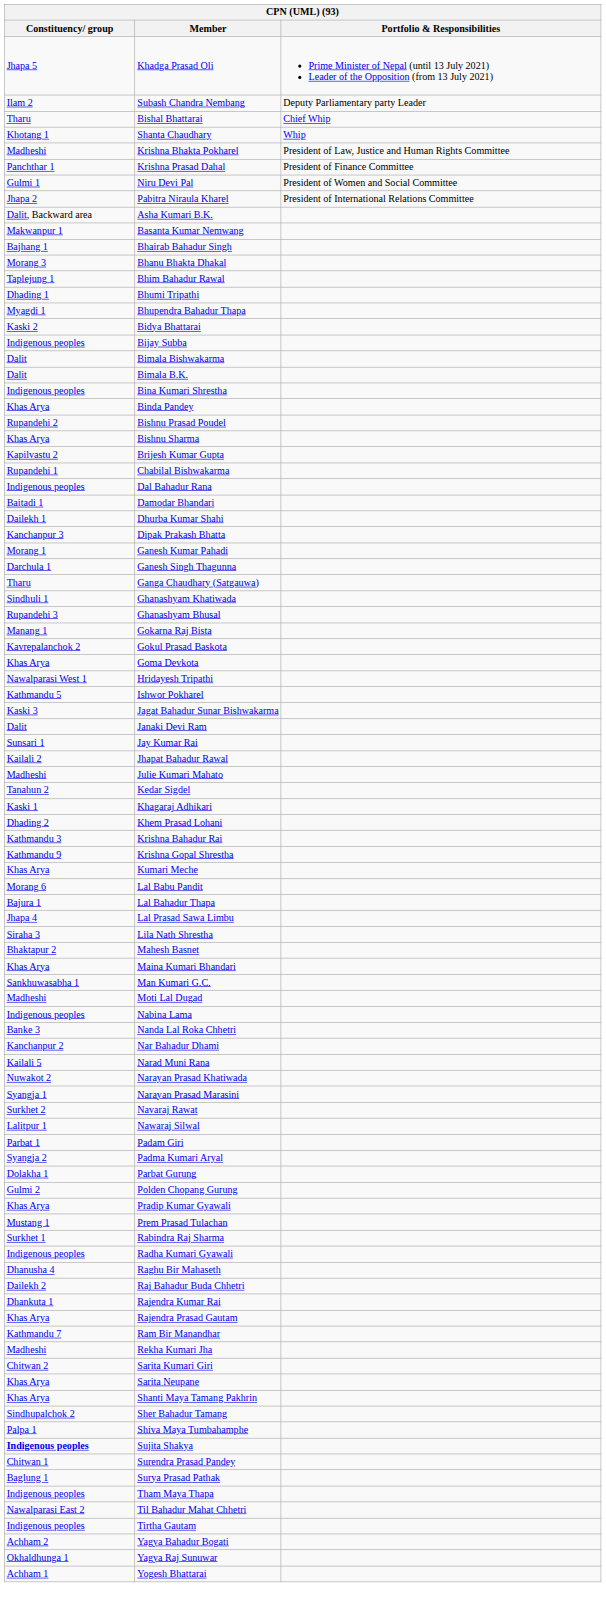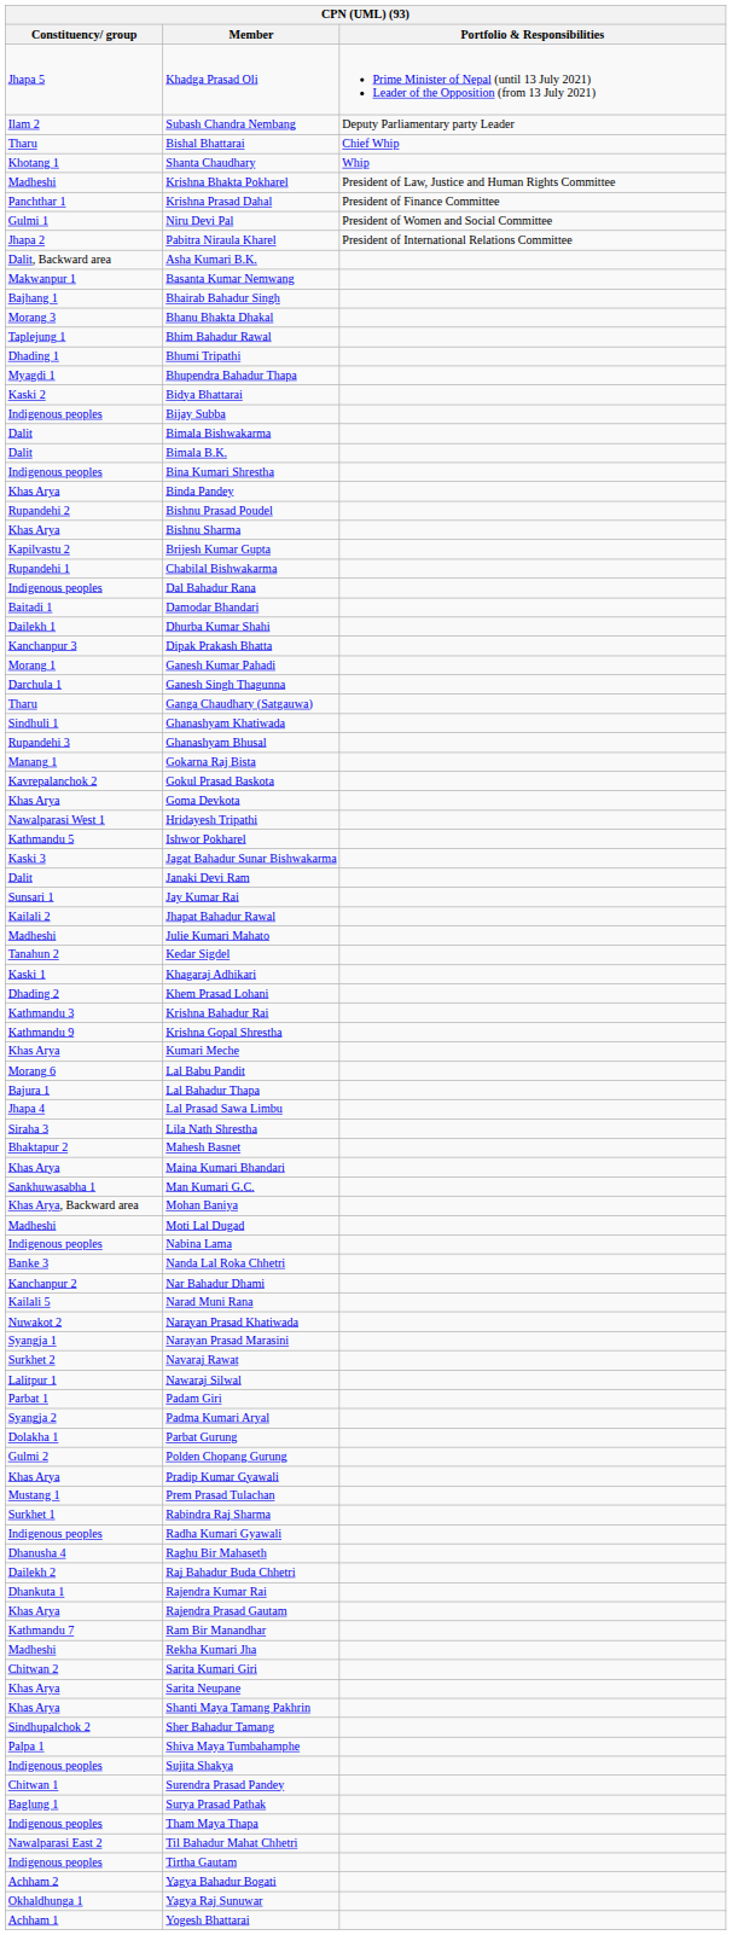+ row: Khas Arya, Backward area | Mohan Baniya
Sujita Shakya | Constituency/ group: bold -> normal
